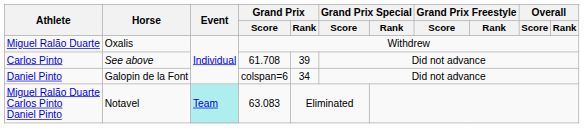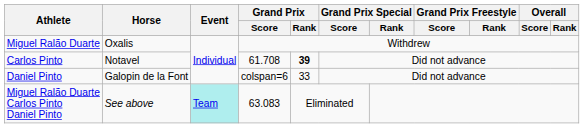Carlos Pinto | Horse: See above -> Notavel
Carlos Pinto | Grand Prix / Rank: normal -> bold
Daniel Pinto | Grand Prix / Rank: 34 -> 33
Miguel Ralão Duarte Carlos Pinto Daniel Pinto | Horse: Notavel -> See above
